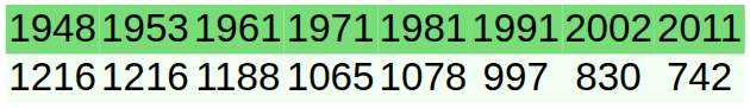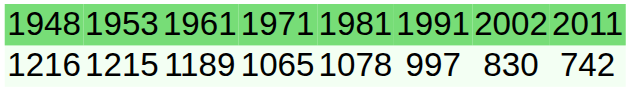row 2 | column 2: 1216 -> 1215
row 2 | column 3: 1188 -> 1189
